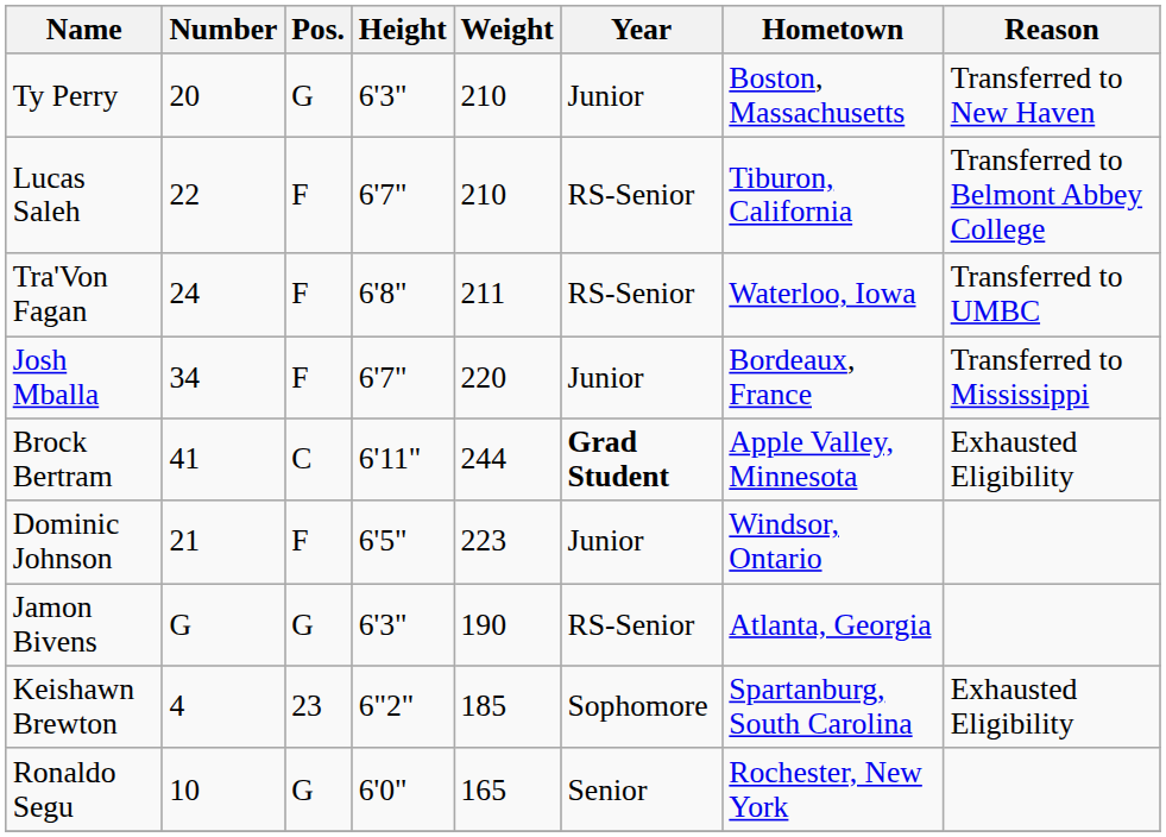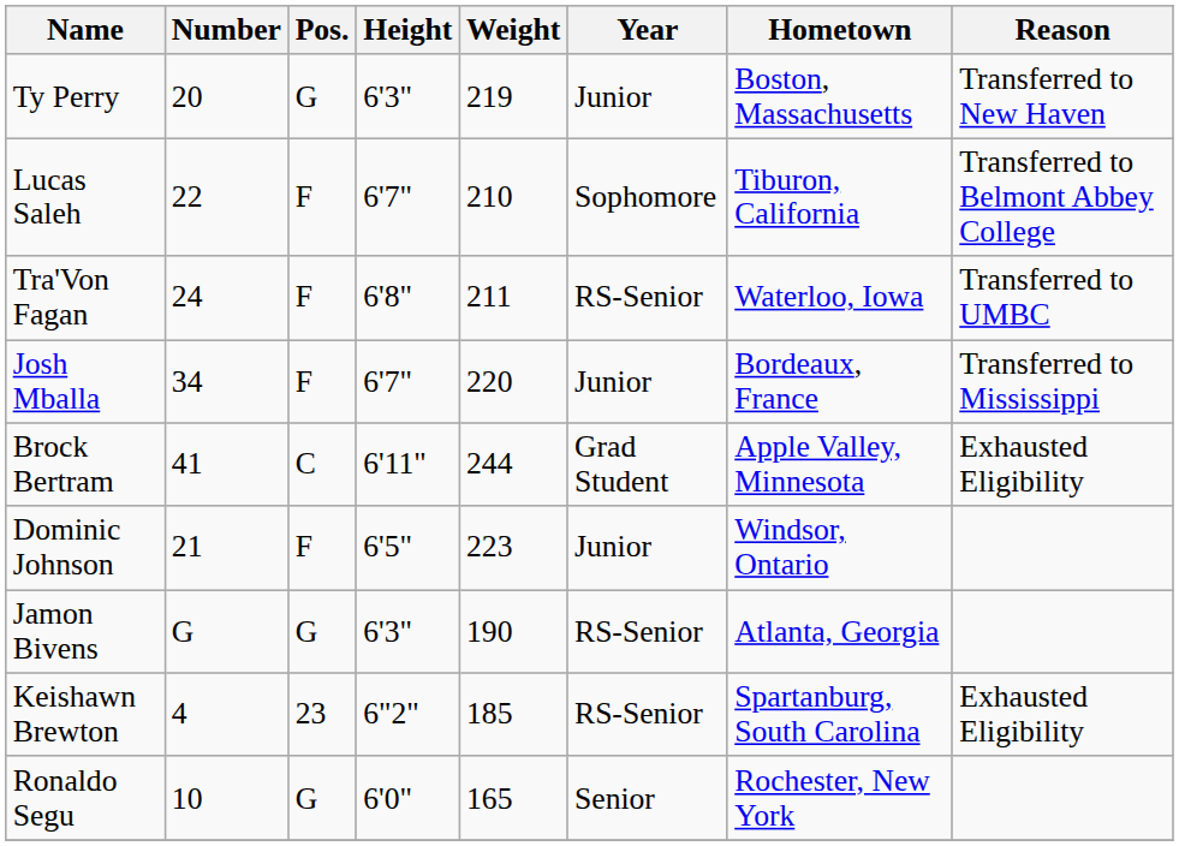Ty Perry | Weight: 210 -> 219
Lucas Saleh | Year: RS-Senior -> Sophomore
Brock Bertram | Year: bold -> normal
Keishawn Brewton | Year: Sophomore -> RS-Senior
